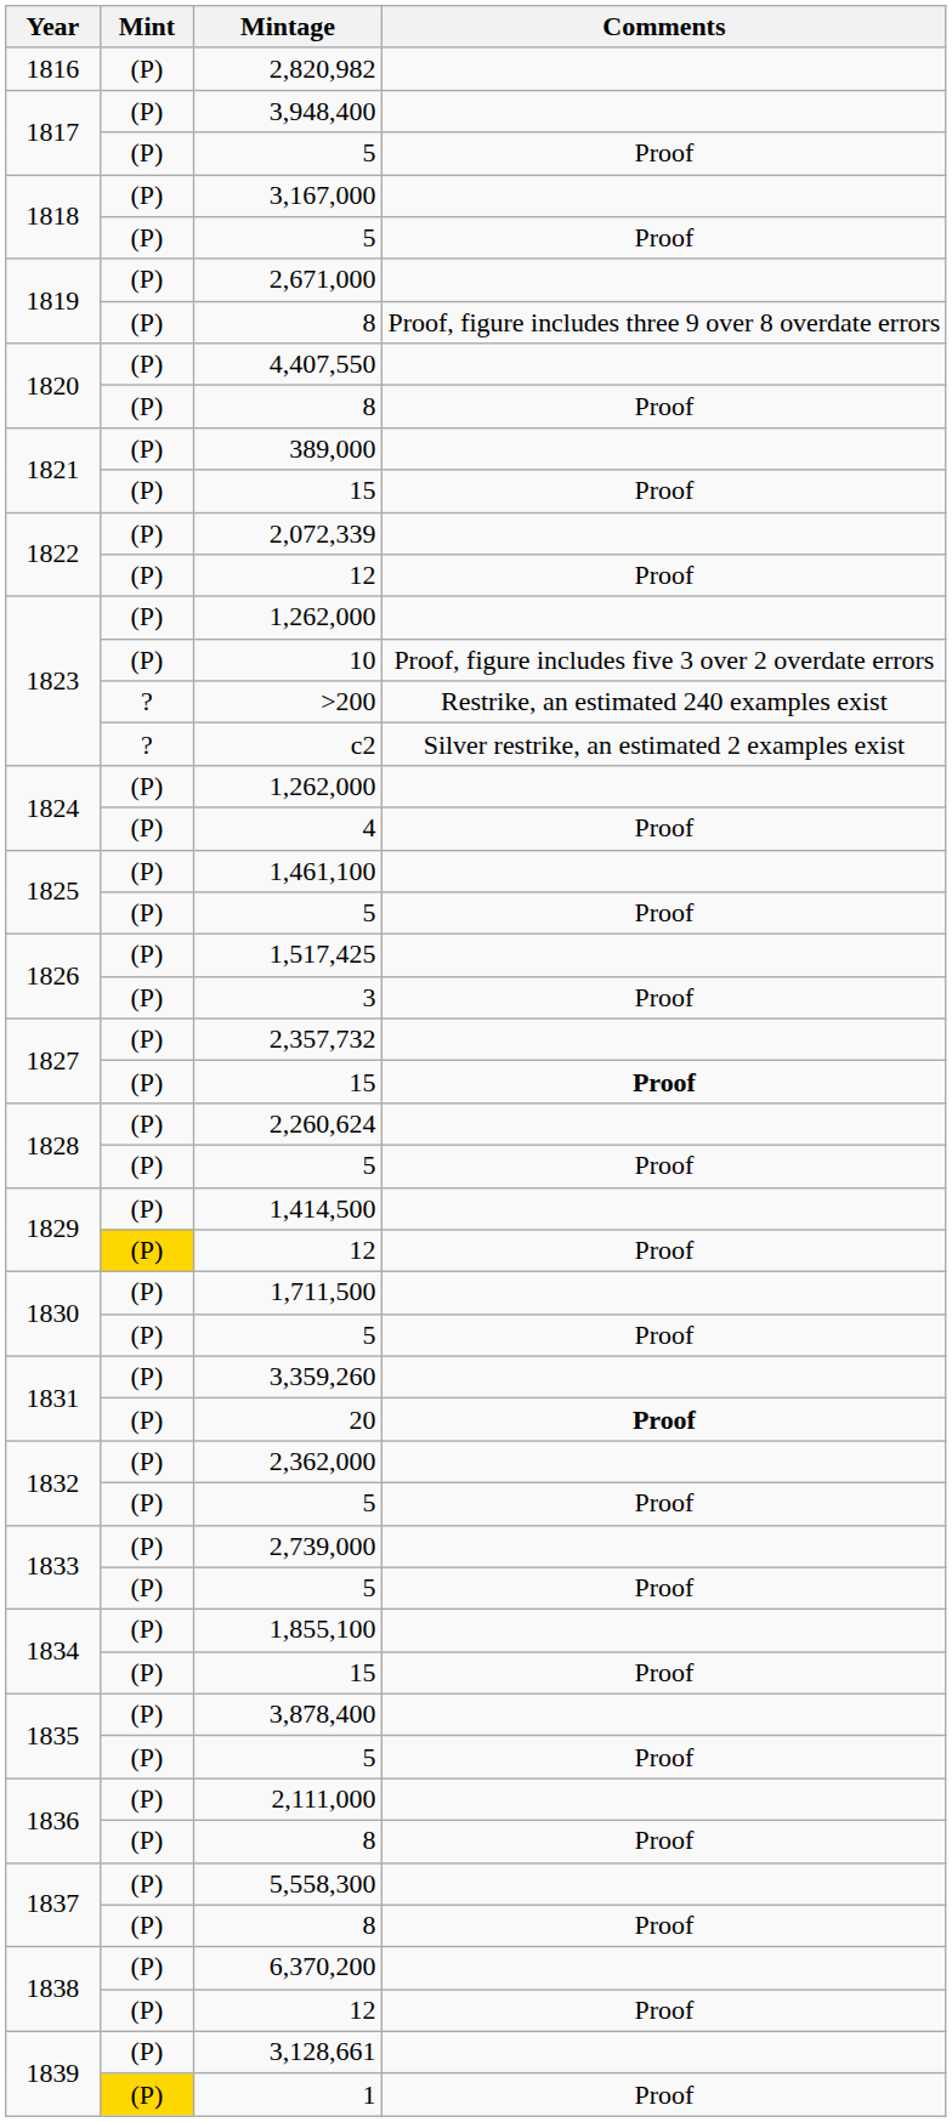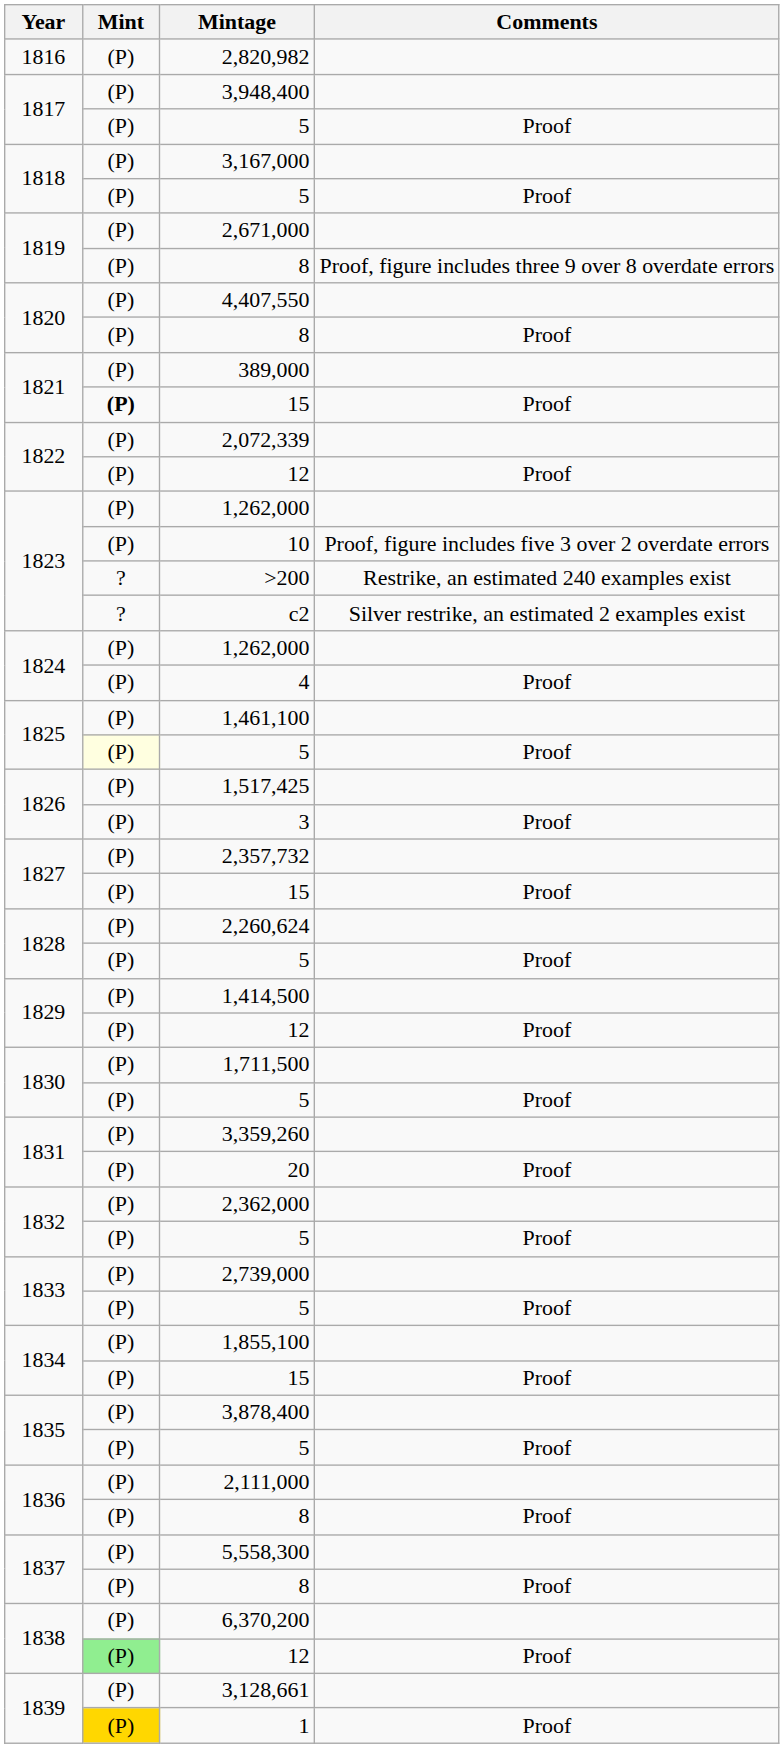1821 / 15 | Mint: normal -> bold
1825 / 5 | Mint: no background -> lightyellow background
1827 / 15 | Comments: bold -> normal
1829 / 12 | Mint: gold background -> no background
20 | Comments: bold -> normal
1838 / 12 | Mint: no background -> lightgreen background
